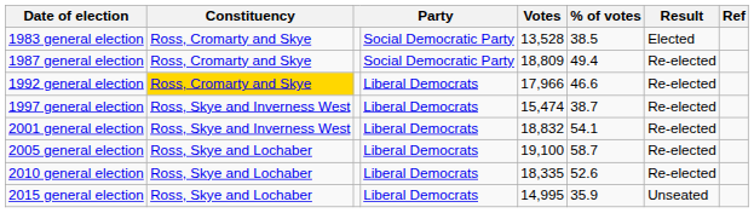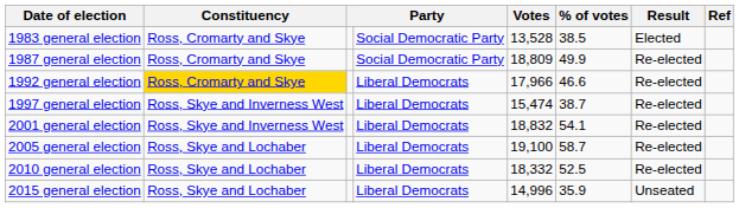1987 general election | % of votes: 49.4 -> 49.9
2010 general election | Votes: 18,335 -> 18,332
2010 general election | % of votes: 52.6 -> 52.5
2015 general election | Votes: 14,995 -> 14,996
